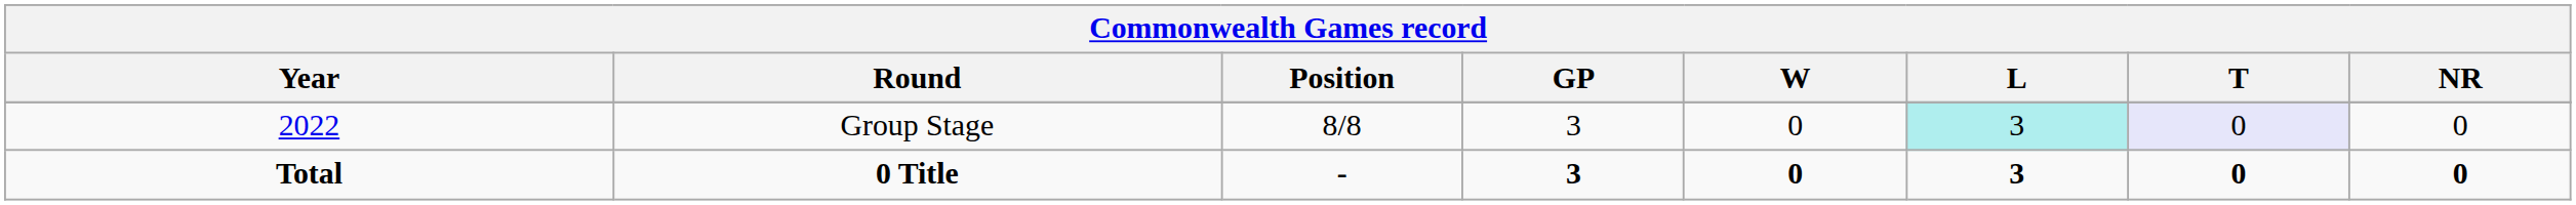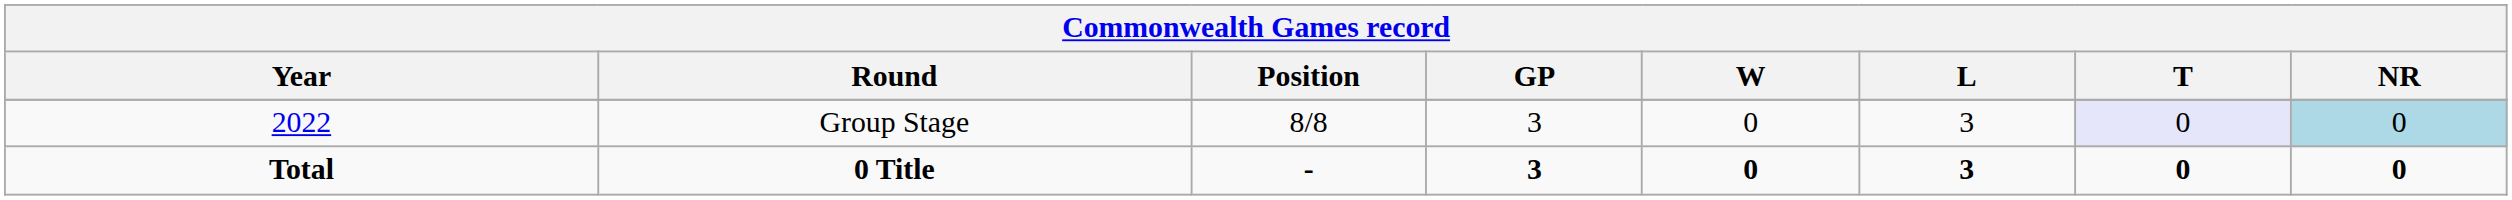2022 | L: paleturquoise background -> no background
2022 | NR: no background -> lightblue background
